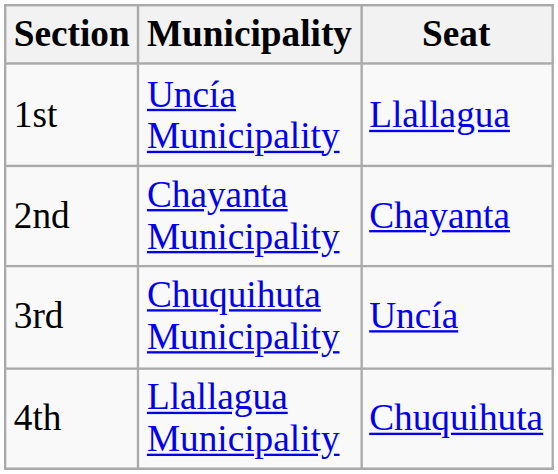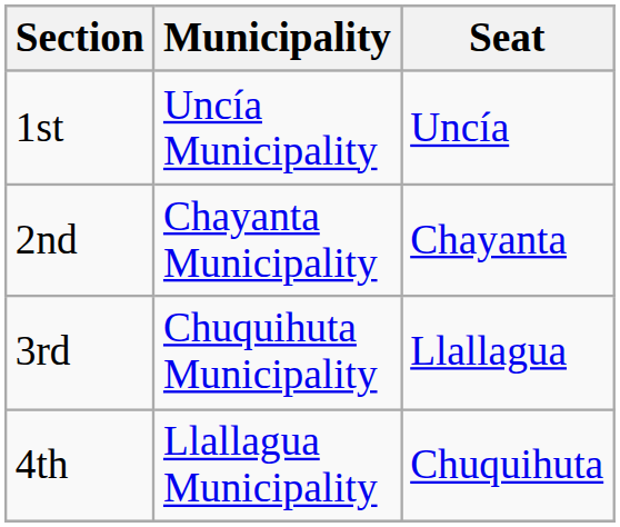1st | Seat: Llallagua -> Uncía
3rd | Seat: Uncía -> Llallagua
